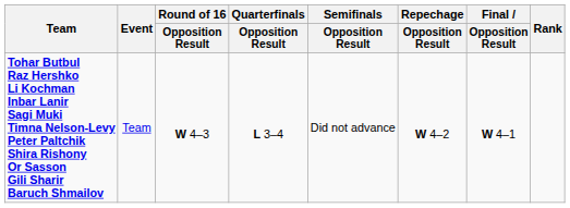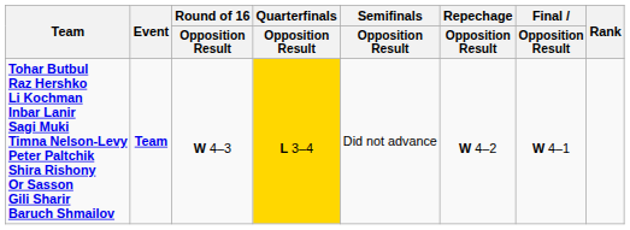row 3 | Event: normal -> bold
row 3 | Quarterfinals / Opposition Result: no background -> gold background
